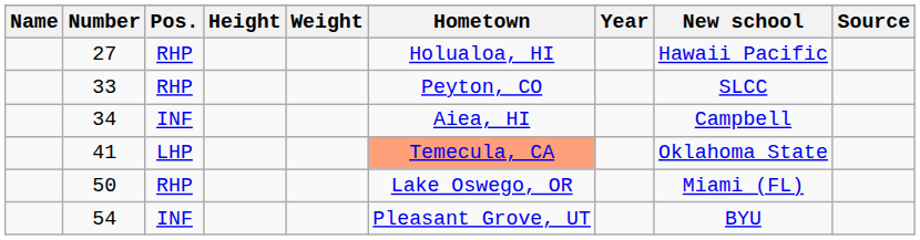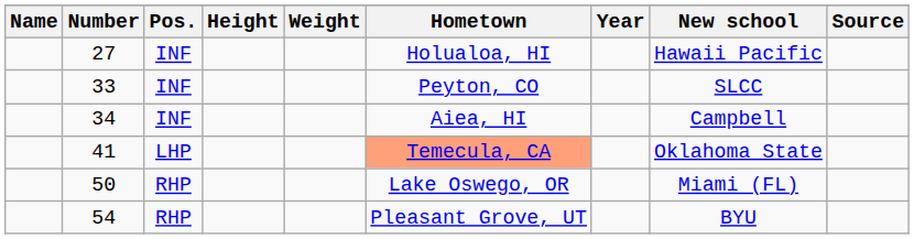27 | Pos.: RHP -> INF
33 | Pos.: RHP -> INF
54 | Pos.: INF -> RHP
